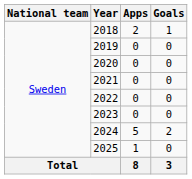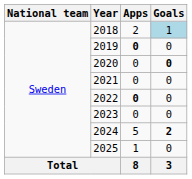2018 | Goals: no background -> lightblue background
2019 | Apps: normal -> bold
2020 | Goals: normal -> bold
2022 | Apps: normal -> bold
2024 | Goals: normal -> bold
